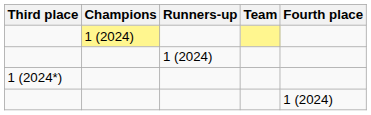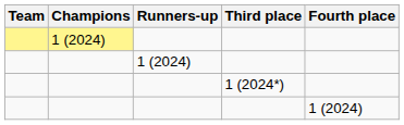columns swapped: Team <-> Third place
